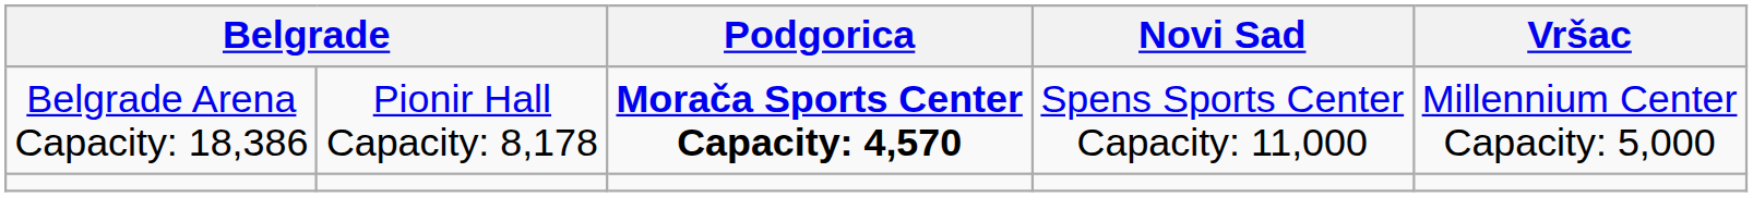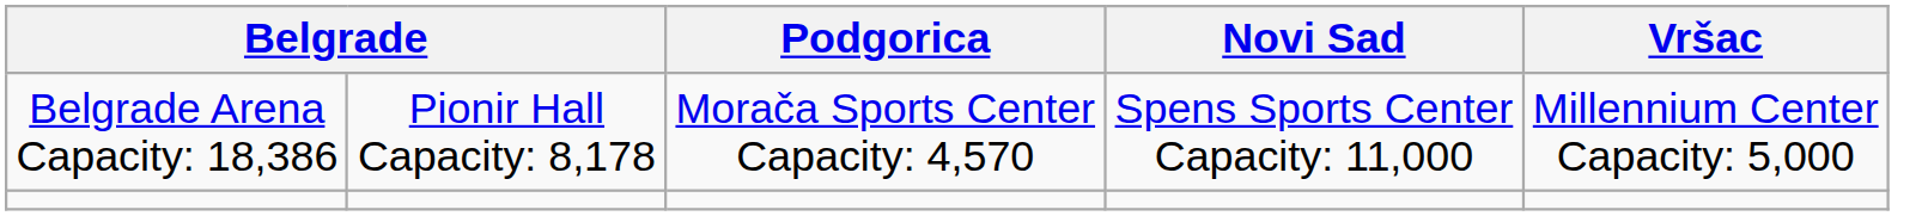Belgrade Arena Capacity: 18,386 | Podgorica: bold -> normal
